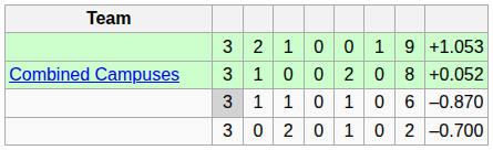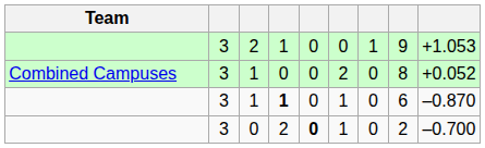row 4 | column 2: lightgrey background -> no background
row 4 | column 4: normal -> bold
row 5 | column 5: normal -> bold
